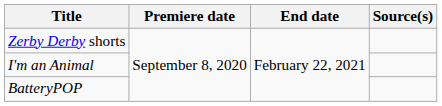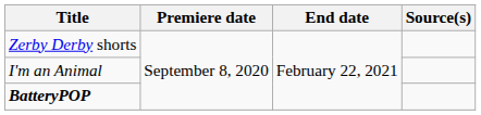BatteryPOP | Title: normal -> bold
